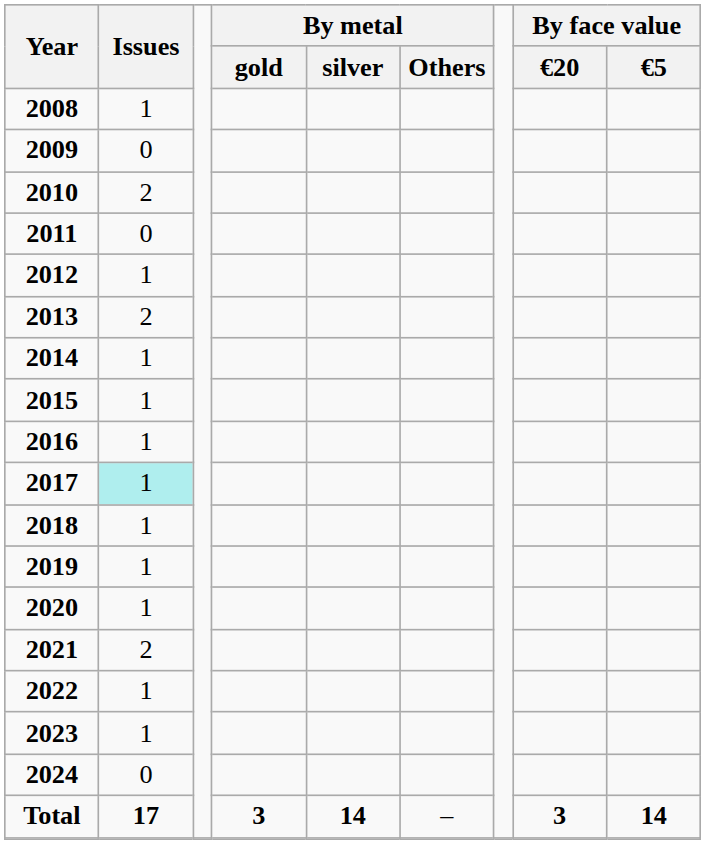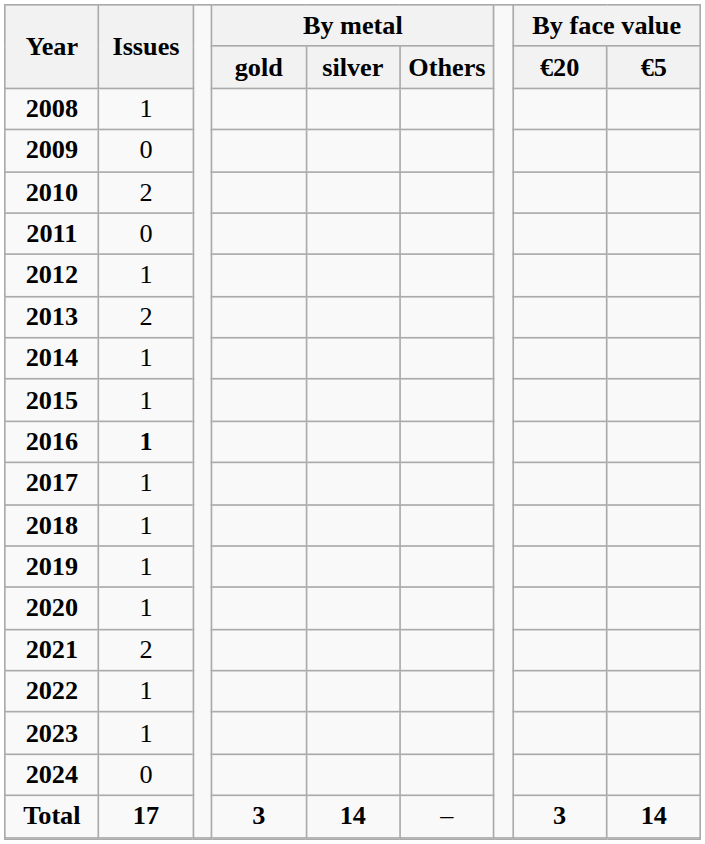2016 | Issues: normal -> bold
2017 | Issues: paleturquoise background -> no background
